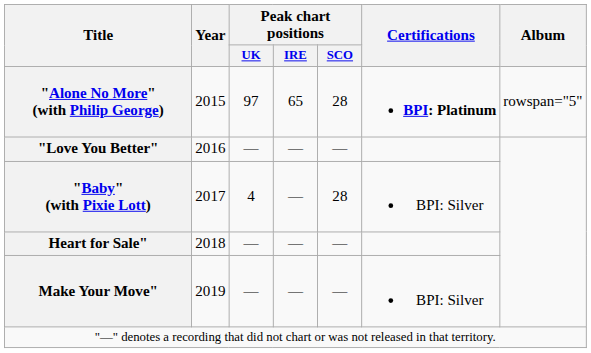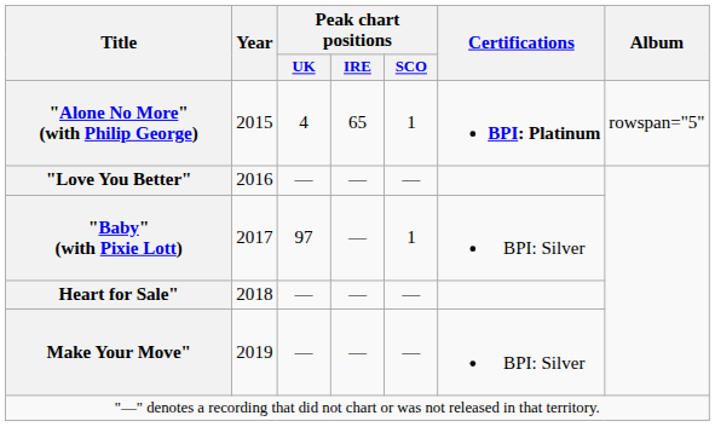"Alone No More" (with Philip George) | Peak chart positions / UK: 97 -> 4
"Alone No More" (with Philip George) | Peak chart positions / SCO: 28 -> 1
"Baby" (with Pixie Lott) | Peak chart positions / UK: 4 -> 97
"Baby" (with Pixie Lott) | Peak chart positions / SCO: 28 -> 1
